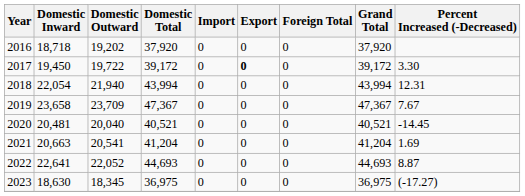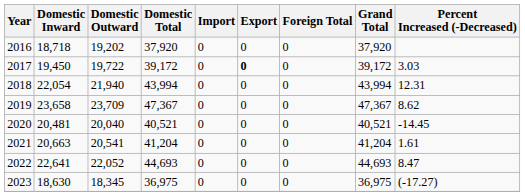2017 | Percent Increased (-Decreased): 3.30 -> 3.03
2019 | Percent Increased (-Decreased): 7.67 -> 8.62
2021 | Percent Increased (-Decreased): 1.69 -> 1.61
2022 | Percent Increased (-Decreased): 8.87 -> 8.47
